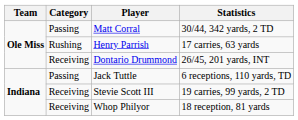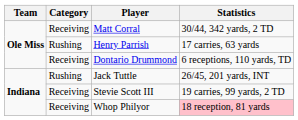Matt Corral | Category: Passing -> Receiving
Dontario Drummond | Statistics: 26/45, 201 yards, INT -> 6 receptions, 110 yards, TD
Jack Tuttle | Category: Passing -> Rushing
Jack Tuttle | Statistics: 6 receptions, 110 yards, TD -> 26/45, 201 yards, INT
Whop Philyor | Statistics: no background -> pink background
